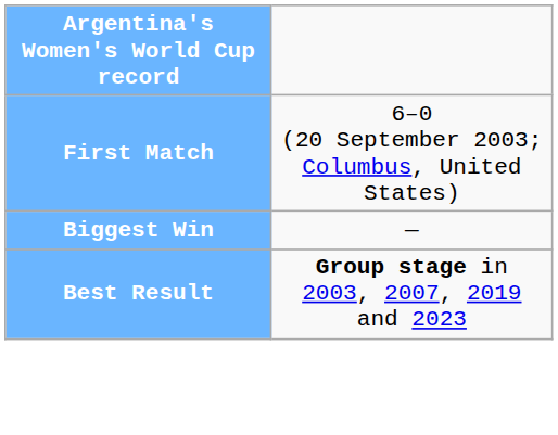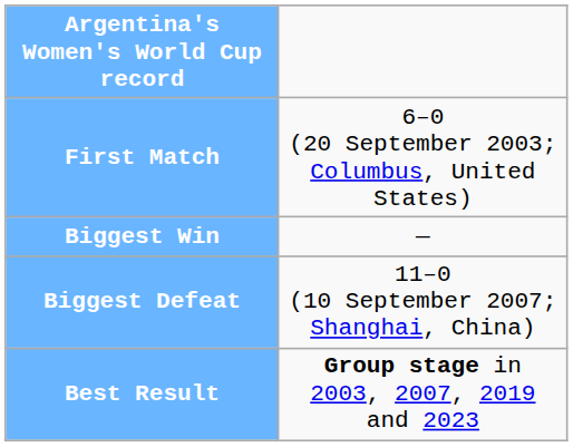+ row: Biggest Defeat | 11–0 (10 September 2007; Shanghai, China)
